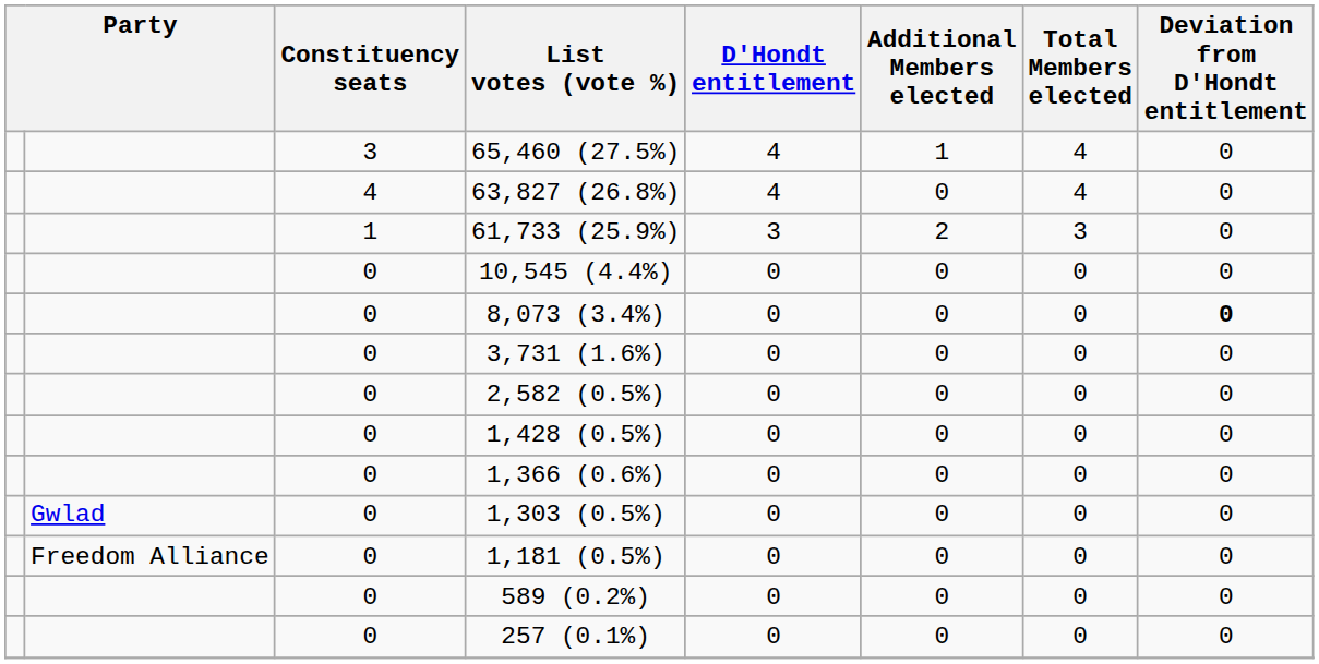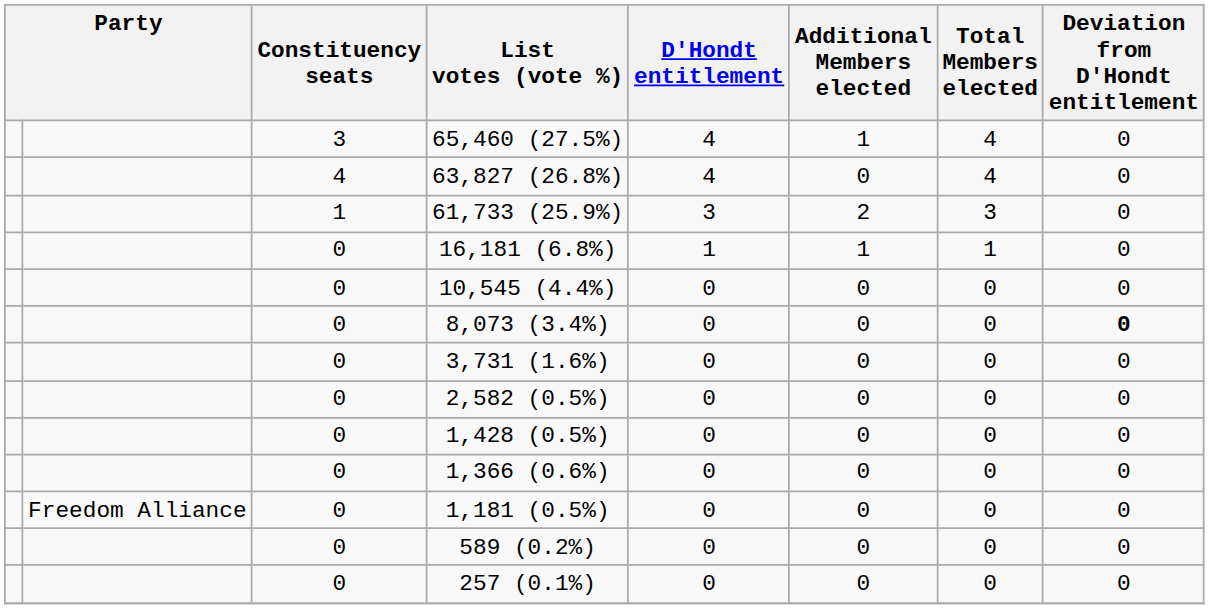+ row: 0 | 16,181 (6.8%) | 1 | 1 | 1 | 0
- row: Gwlad | 0 | 1,303 (0.5%) | 0 | 0 | 0 | 0
